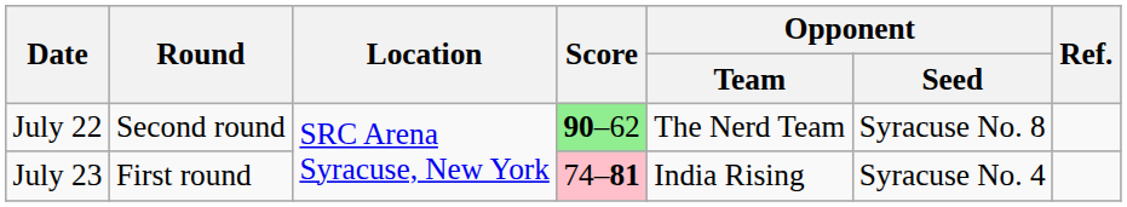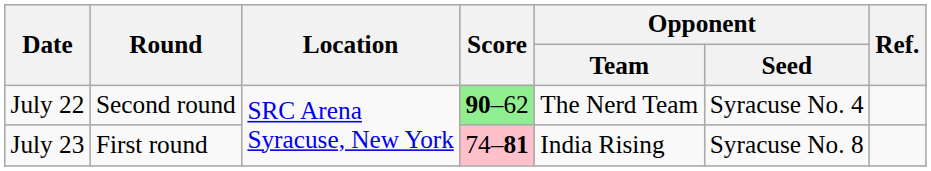July 22 | Opponent / Seed: Syracuse No. 8 -> Syracuse No. 4
July 23 | Opponent / Seed: Syracuse No. 4 -> Syracuse No. 8
